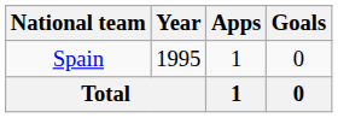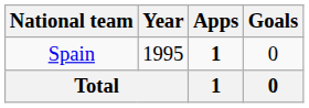Spain | Apps: normal -> bold
